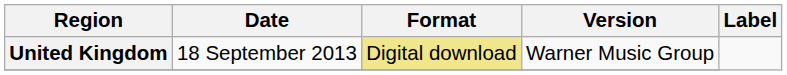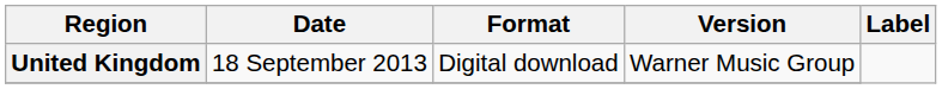United Kingdom | Format: khaki background -> no background
